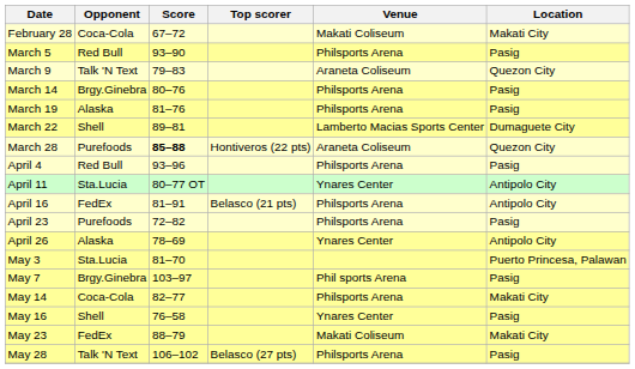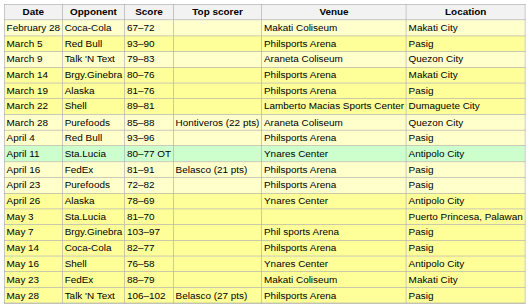March 14 | Location: Pasig -> Makati City
March 28 | Score: bold -> normal
April 16 | Location: Antipolo City -> Pasig
May 14 | Location: Makati City -> Pasig
May 16 | Location: Pasig -> Antipolo City
